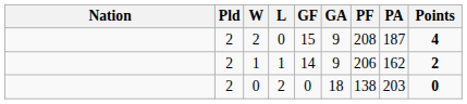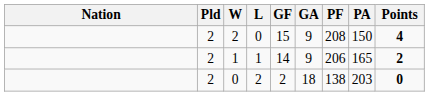row 2 | PA: 187 -> 150
row 3 | PA: 162 -> 165
row 4 | GF: 0 -> 2
